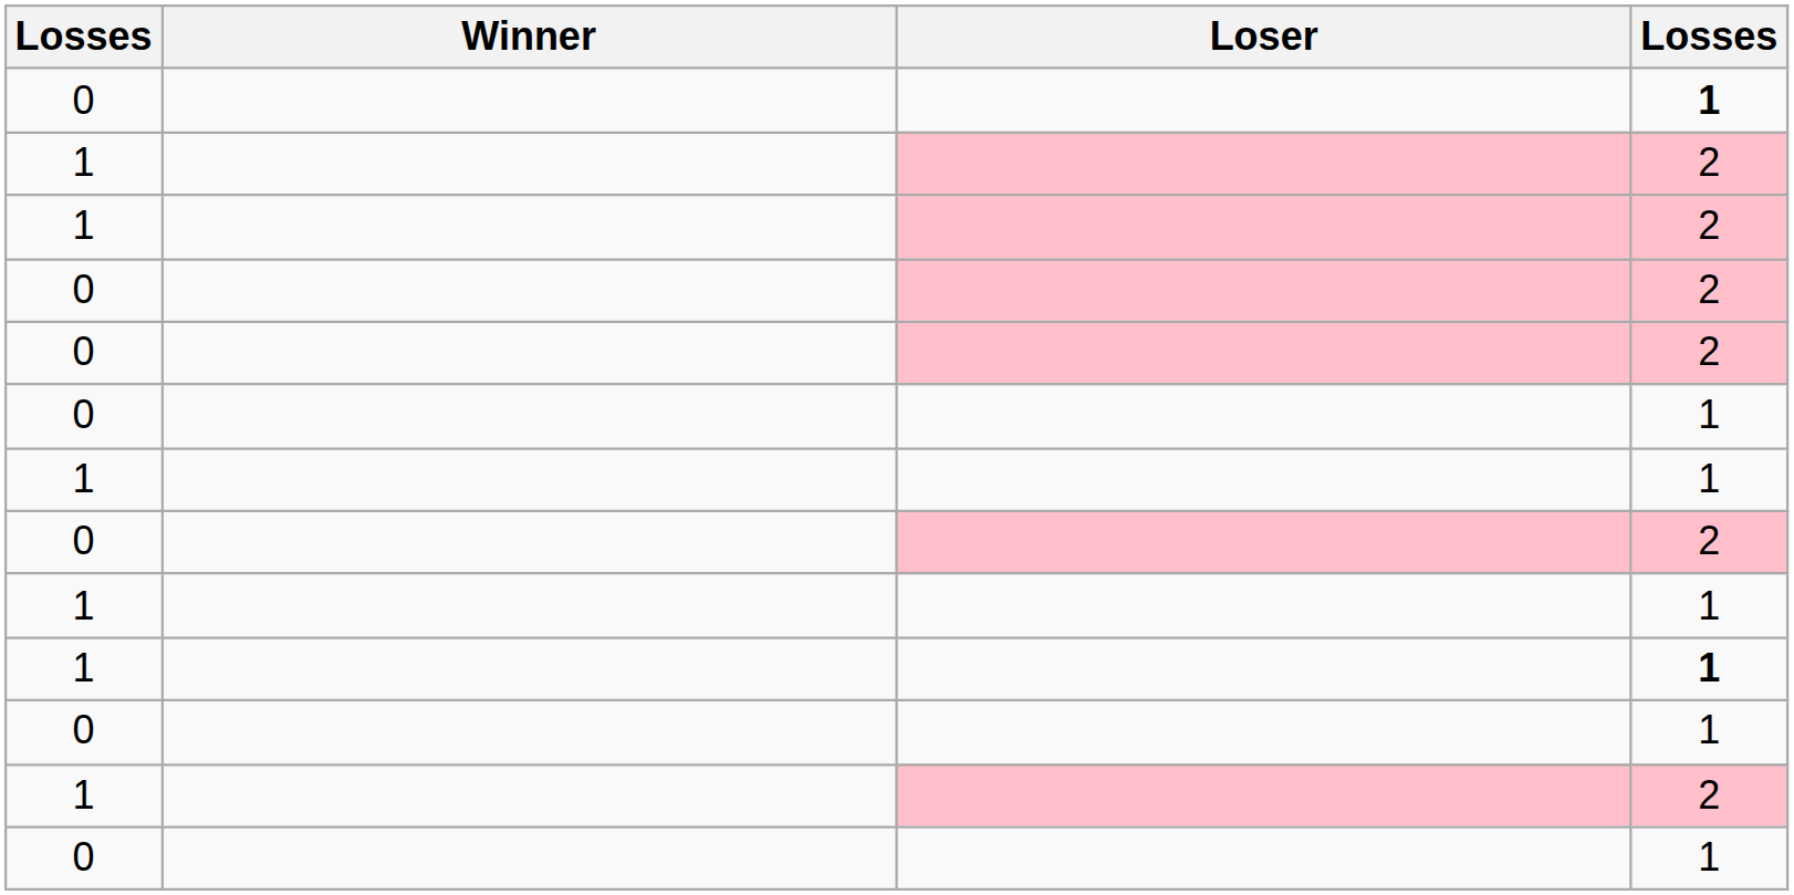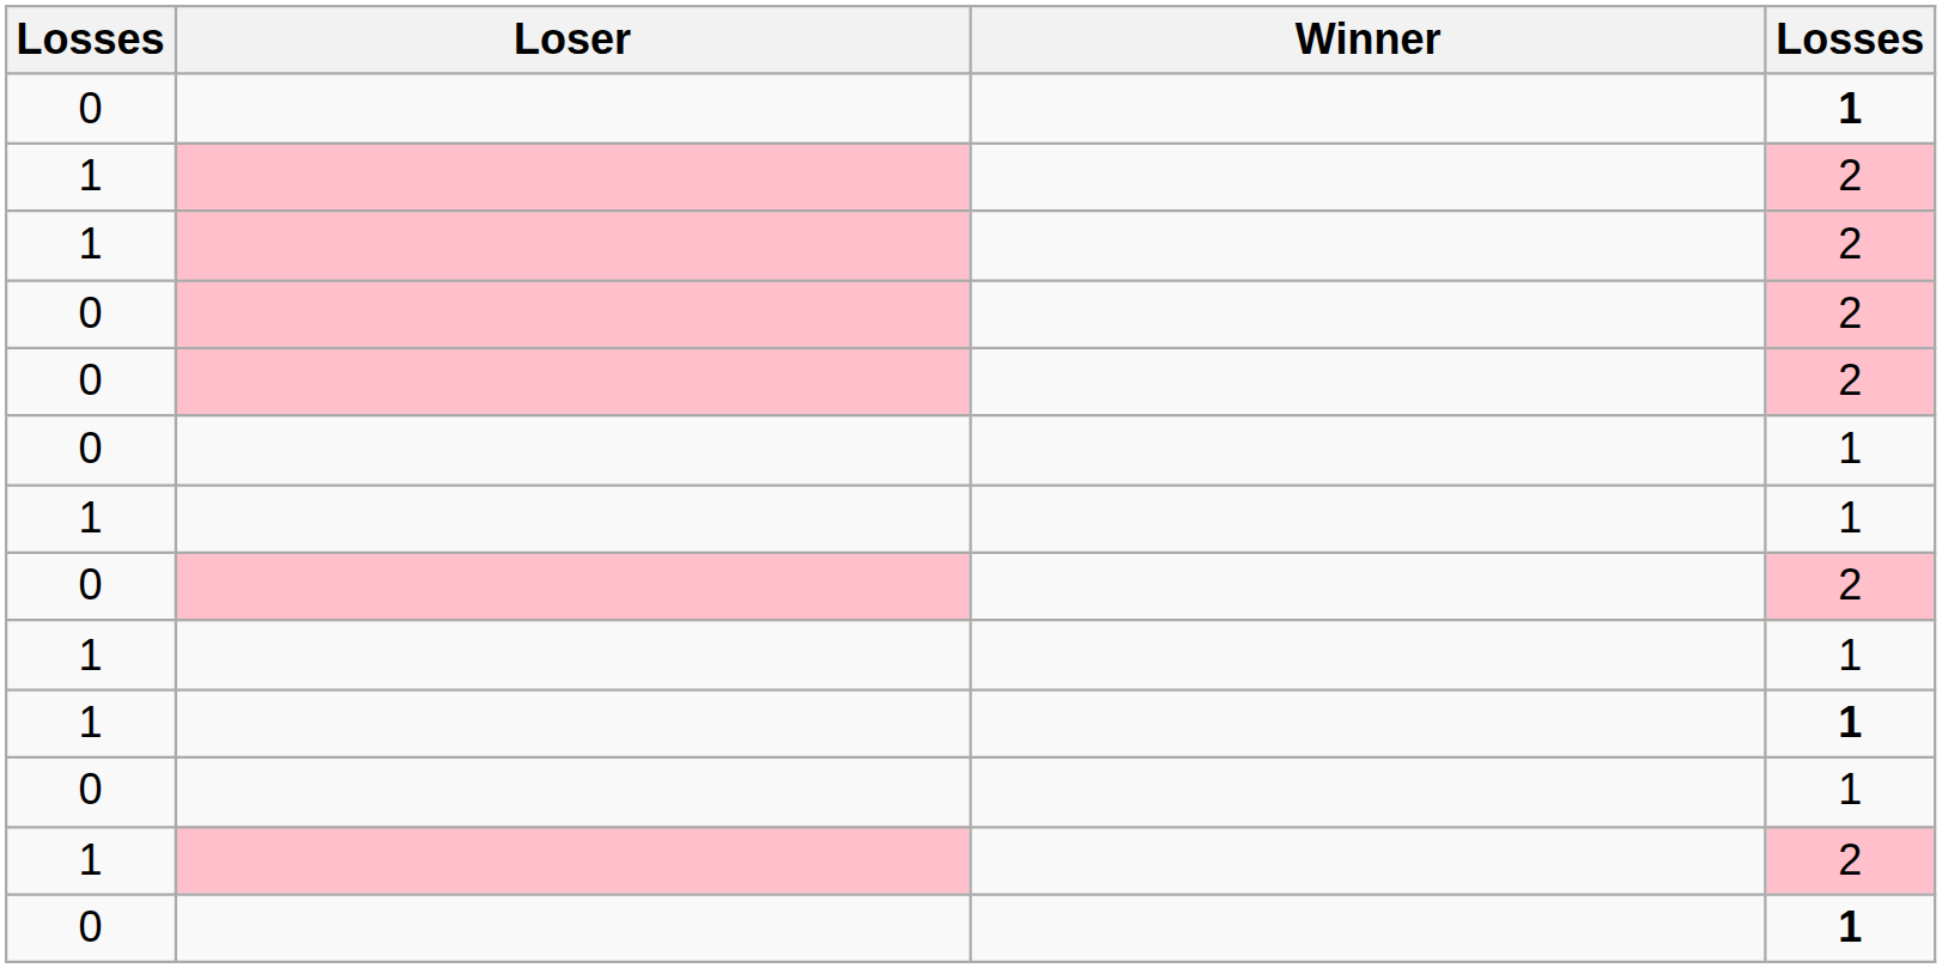columns swapped: Winner <-> Loser
row 14 | column 4: normal -> bold
